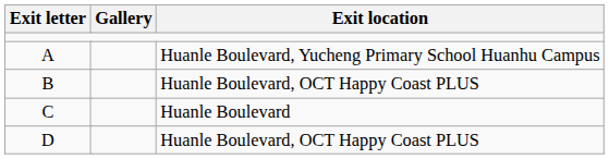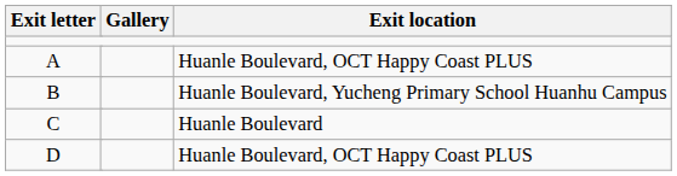A | Exit location: Huanle Boulevard, Yucheng Primary School Huanhu Campus -> Huanle Boulevard, OCT Happy Coast PLUS
B | Exit location: Huanle Boulevard, OCT Happy Coast PLUS -> Huanle Boulevard, Yucheng Primary School Huanhu Campus
